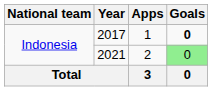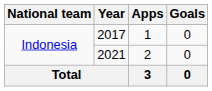2017 | Goals: bold -> normal
2021 | Goals: lightgreen background -> no background
